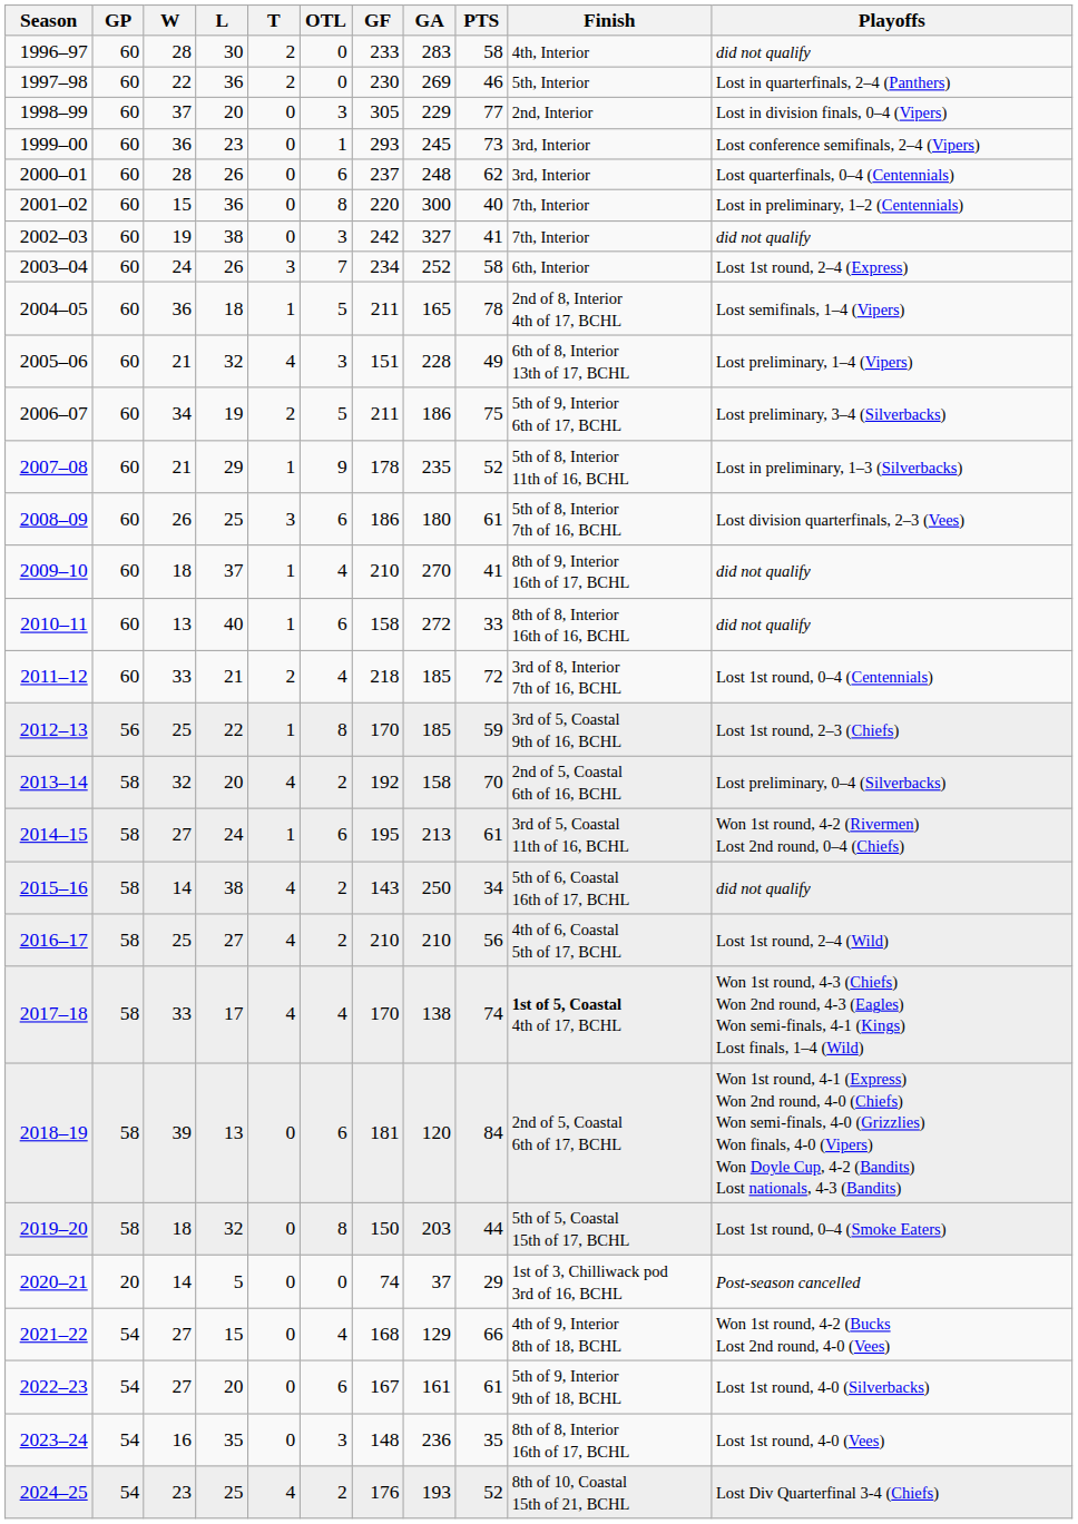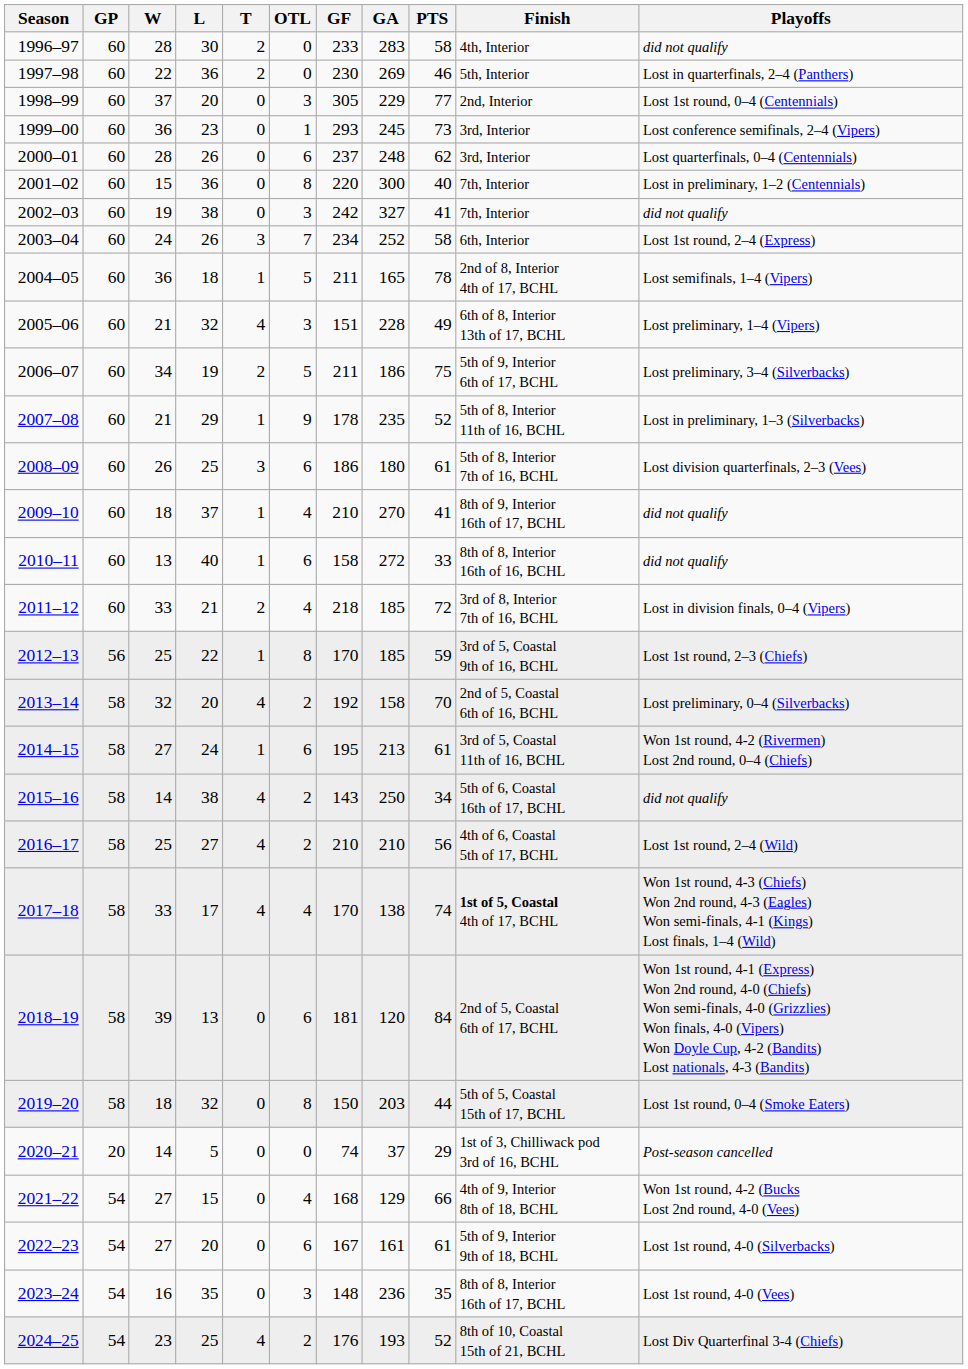1998–99 | Playoffs: Lost in division finals, 0–4 (Vipers) -> Lost 1st round, 0–4 (Centennials)
2011–12 | Playoffs: Lost 1st round, 0–4 (Centennials) -> Lost in division finals, 0–4 (Vipers)
